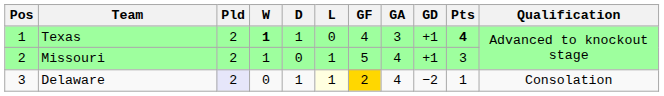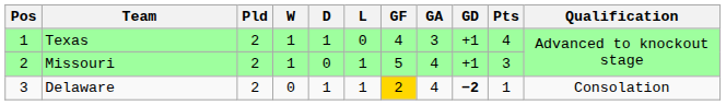Texas | W: bold -> normal
Texas | Pts: bold -> normal
Delaware | Pld: lavender background -> no background
Delaware | L: lightyellow background -> no background
Delaware | GD: normal -> bold
